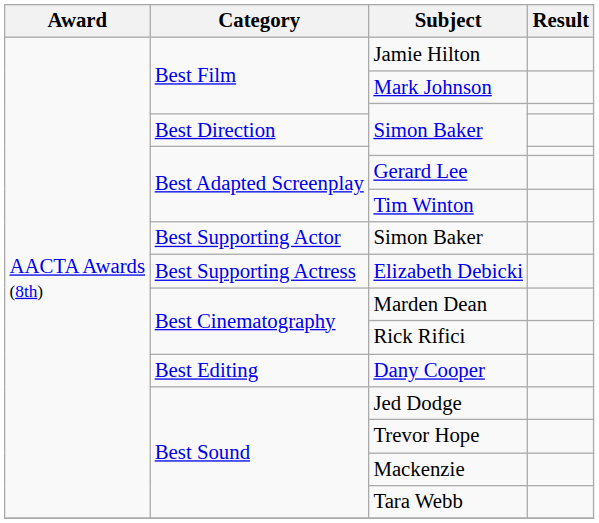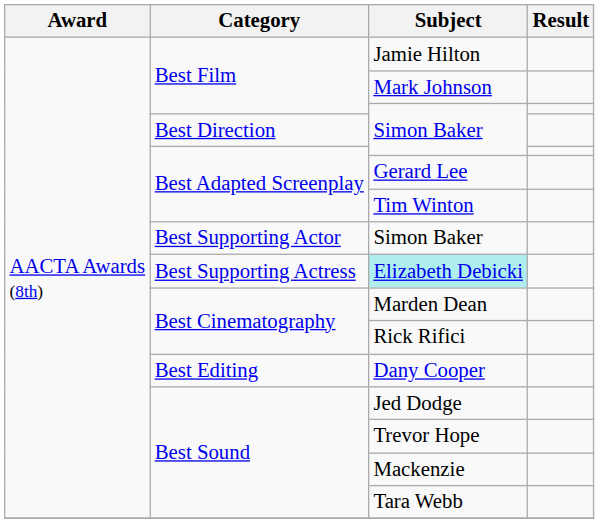Elizabeth Debicki | Subject: no background -> paleturquoise background
